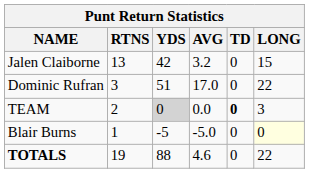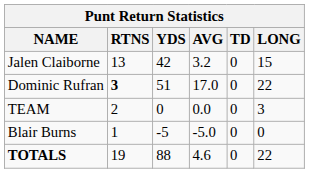Dominic Rufran | RTNS: normal -> bold
TEAM | YDS: lightgrey background -> no background
TEAM | TD: bold -> normal
Blair Burns | LONG: lightyellow background -> no background
